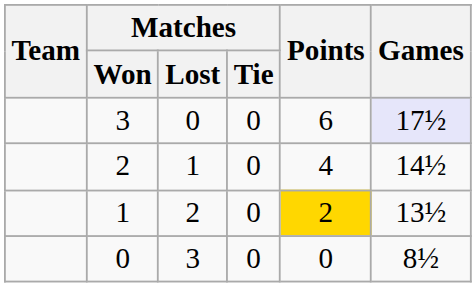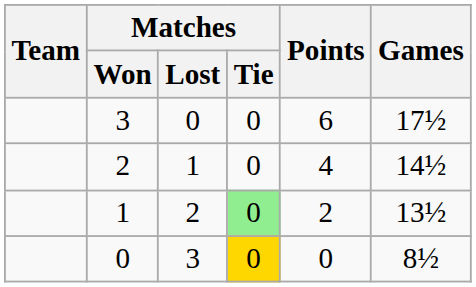row 3 | Games: lavender background -> no background
row 5 | Matches / Tie: no background -> lightgreen background
row 5 | Points: gold background -> no background
row 6 | Matches / Tie: no background -> gold background
